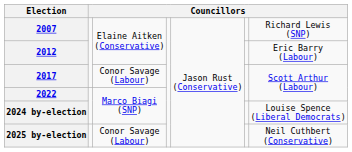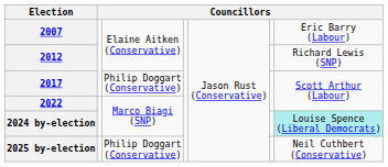2007 | column 7: Richard Lewis (SNP) -> Eric Barry (Labour)
2012 | column 7: Eric Barry (Labour) -> Richard Lewis (SNP)
2017 | column 3: Conor Savage (Labour) -> Philip Doggart (Conservative)
2024 by-election | column 7: no background -> paleturquoise background
2025 by-election | column 3: Conor Savage (Labour) -> Philip Doggart (Conservative)
